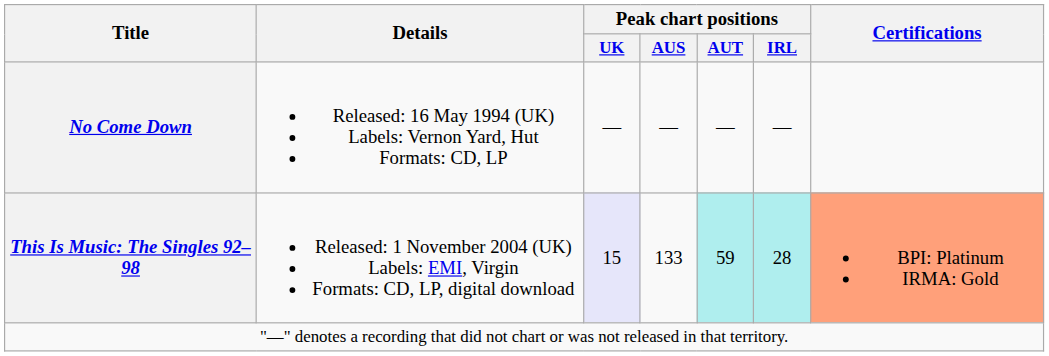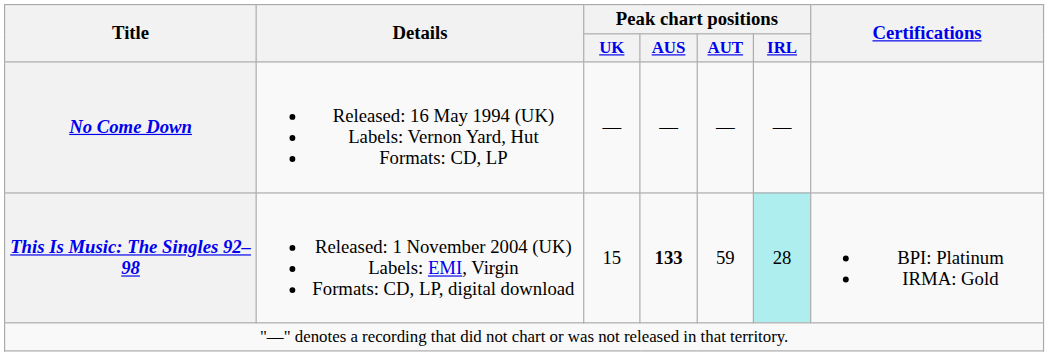This Is Music: The Singles 92–98 | Peak chart positions / UK: lavender background -> no background
This Is Music: The Singles 92–98 | Peak chart positions / AUS: normal -> bold
This Is Music: The Singles 92–98 | Peak chart positions / AUT: paleturquoise background -> no background
This Is Music: The Singles 92–98 | Certifications: lightsalmon background -> no background
